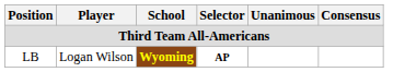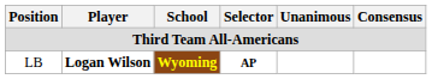LB | Player: normal -> bold
